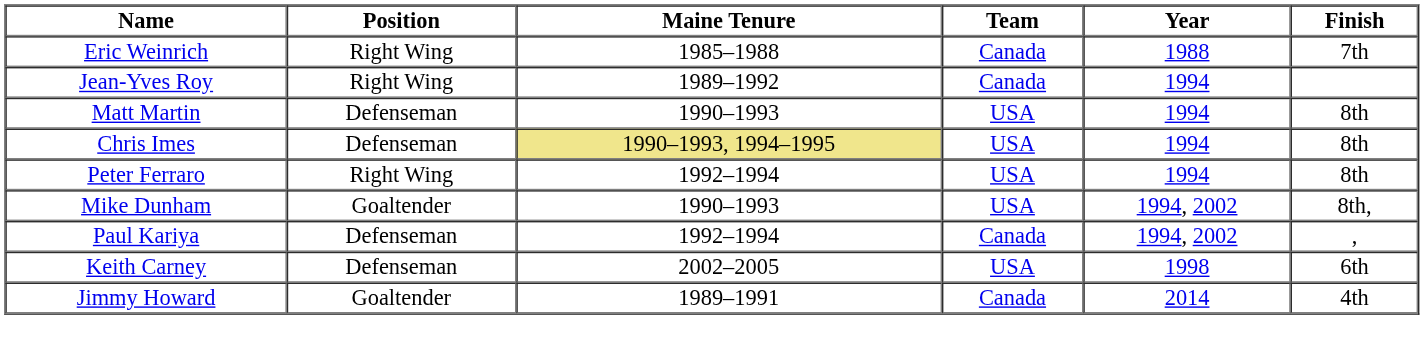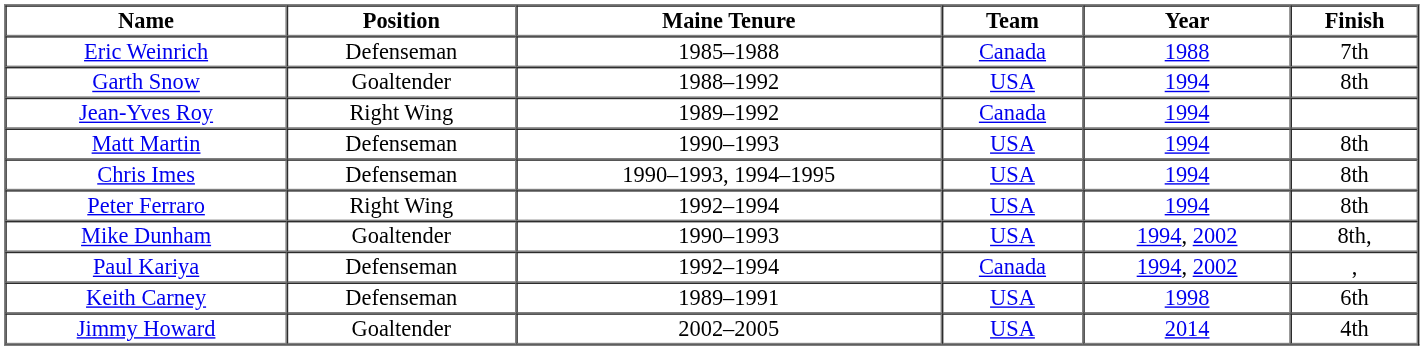Eric Weinrich | Position: Right Wing -> Defenseman
+ row: Garth Snow | Goaltender | 1988–1992 | USA | 1994 | 8th
Chris Imes | Maine Tenure: khaki background -> no background
Keith Carney | Maine Tenure: 2002–2005 -> 1989–1991
Jimmy Howard | Maine Tenure: 1989–1991 -> 2002–2005
Jimmy Howard | Team: Canada -> USA
